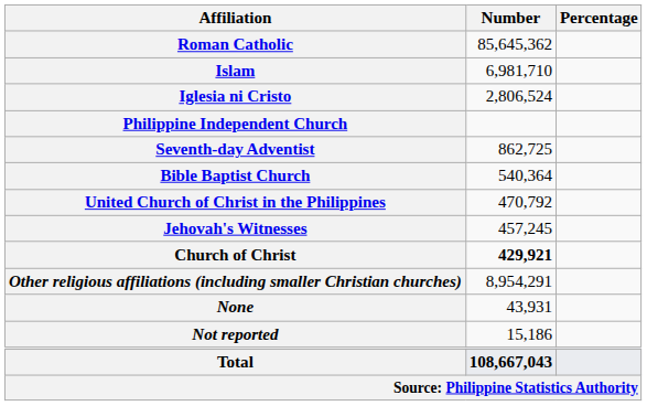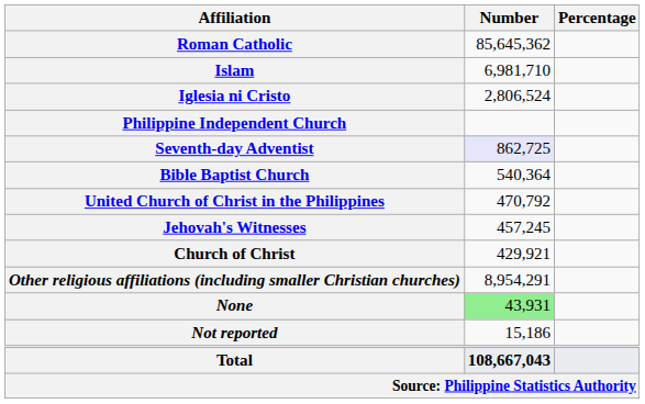Seventh-day Adventist | Number: no background -> lavender background
Church of Christ | Number: bold -> normal
None | Number: no background -> lightgreen background
